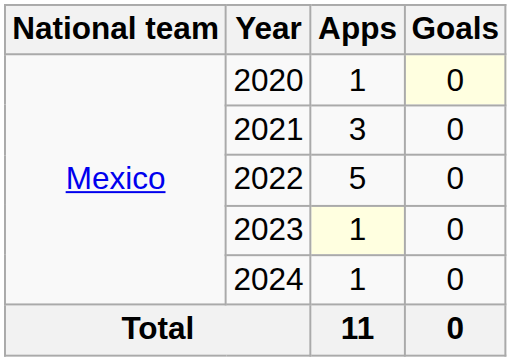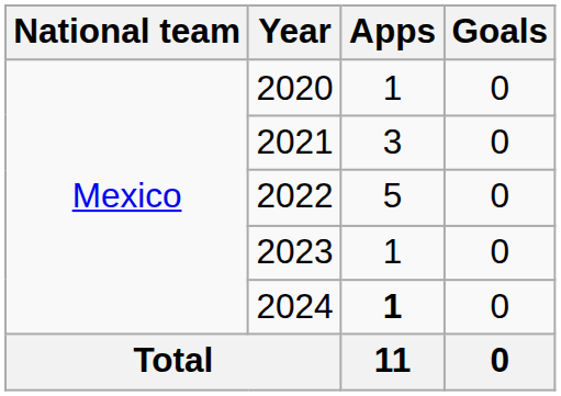2020 | Goals: lightyellow background -> no background
2023 | Apps: lightyellow background -> no background
2024 | Apps: normal -> bold
